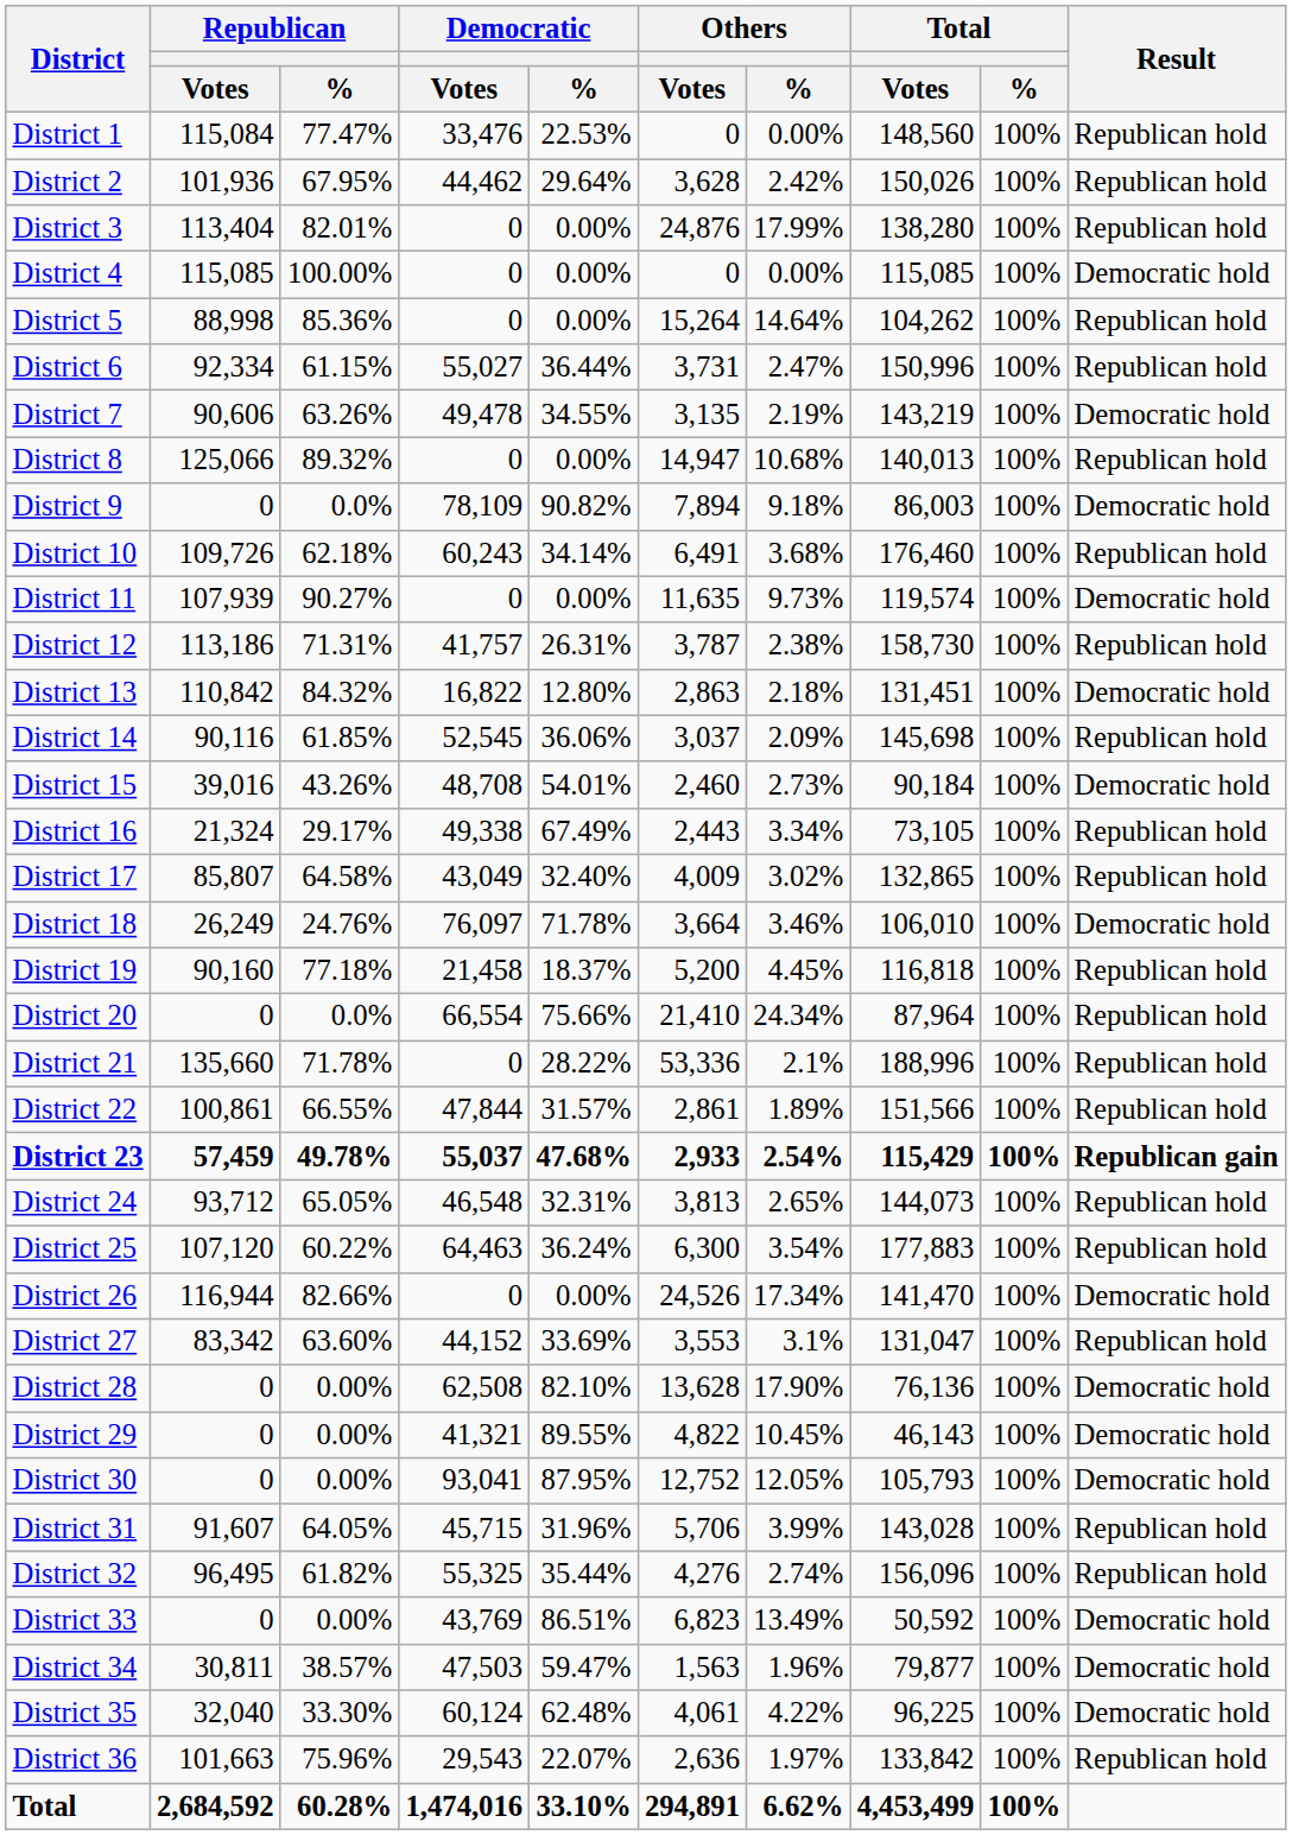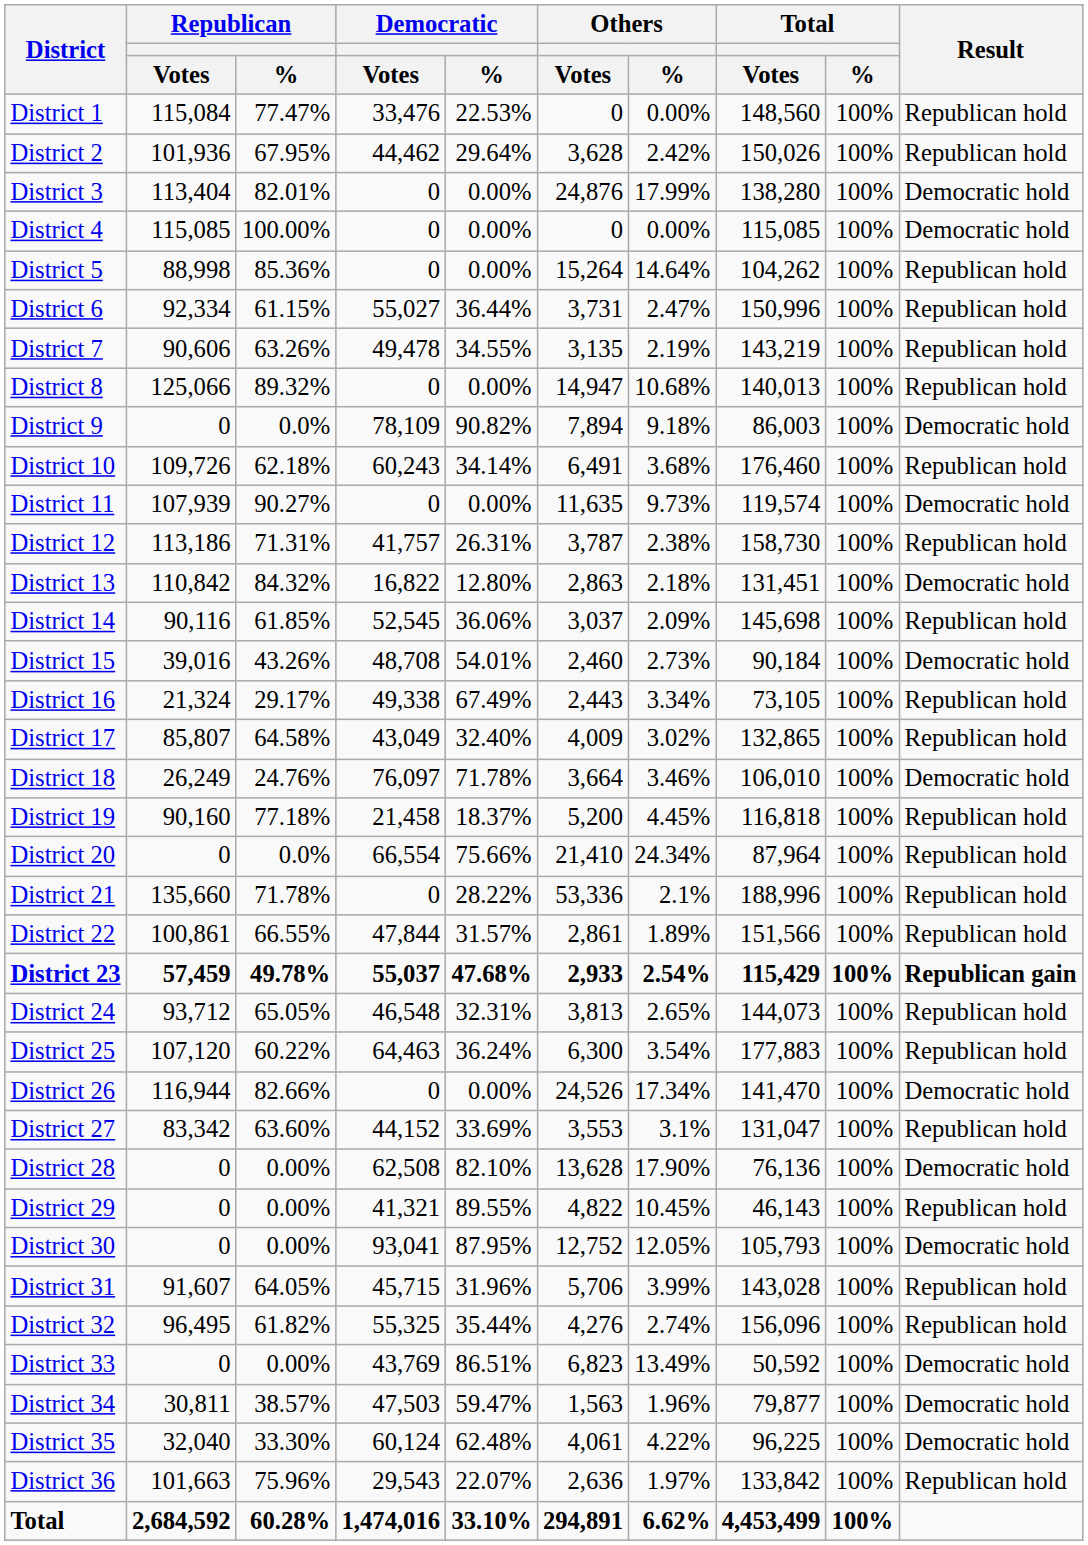District 3 | Result: Republican hold -> Democratic hold
District 7 | Result: Democratic hold -> Republican hold
District 29 | Result: Democratic hold -> Republican hold
